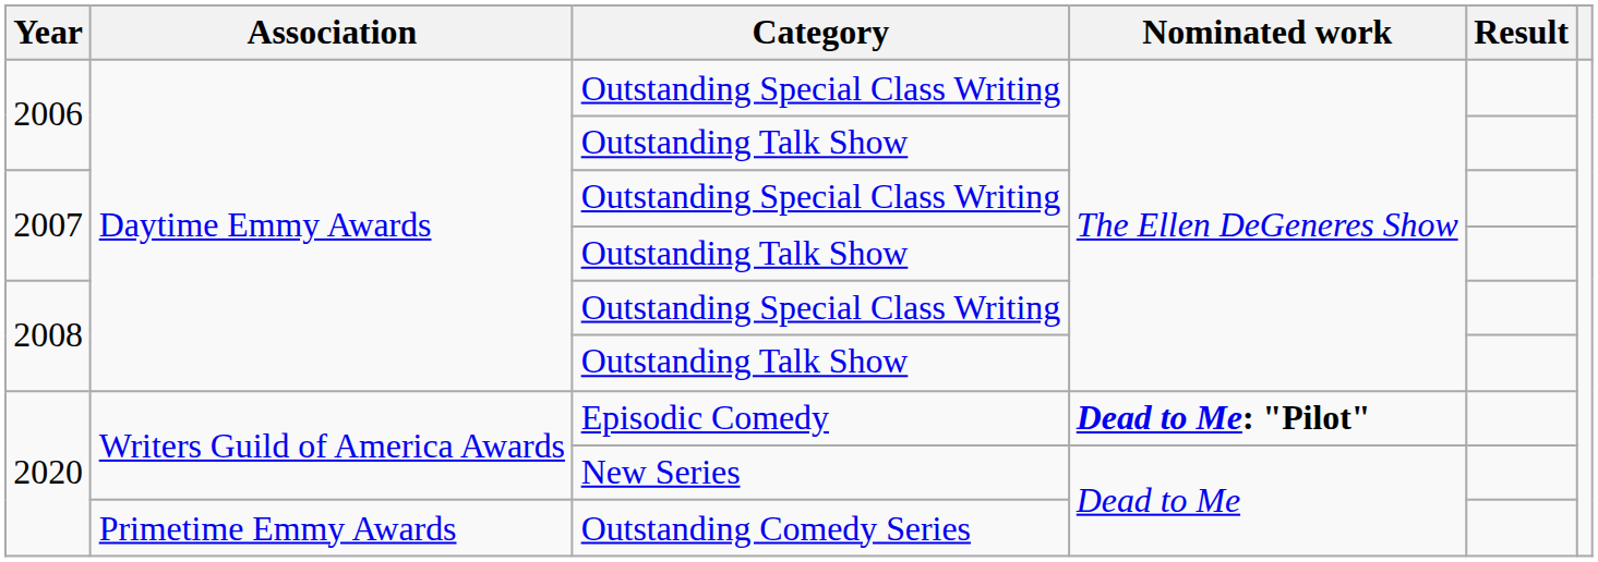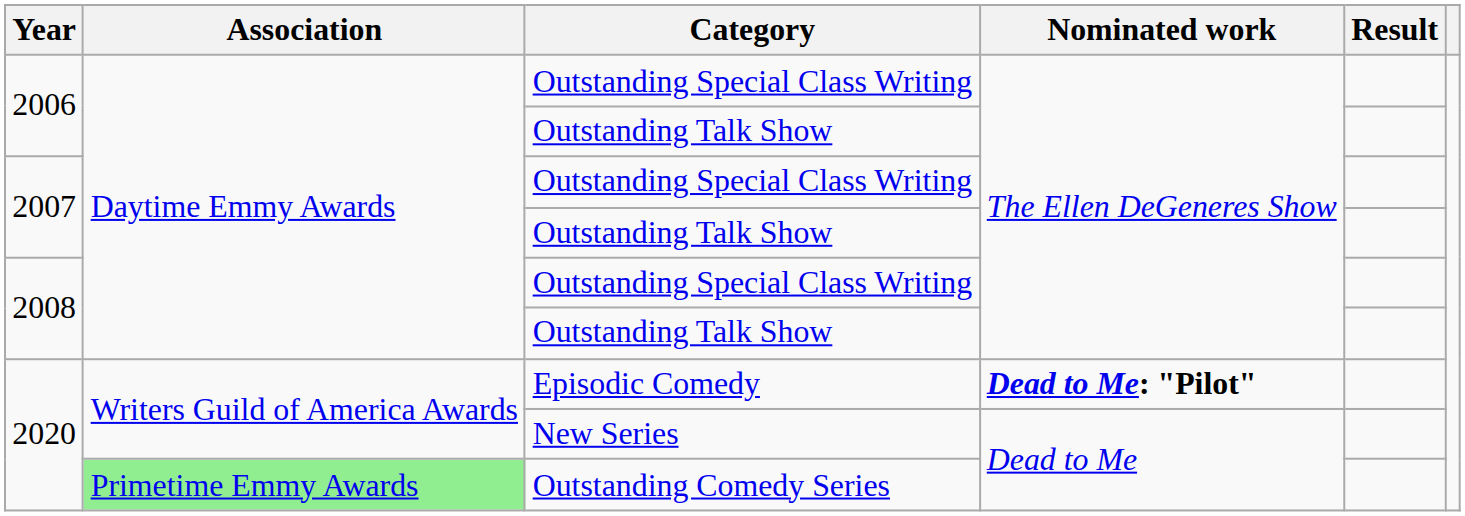Outstanding Comedy Series | Association: no background -> lightgreen background
